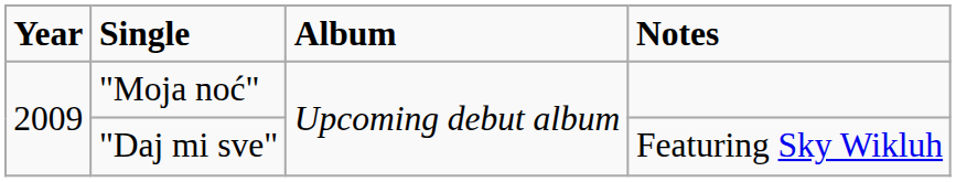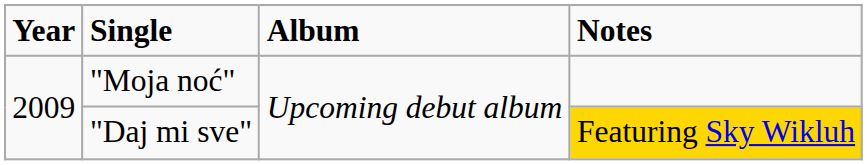"Daj mi sve" | Notes: no background -> gold background
